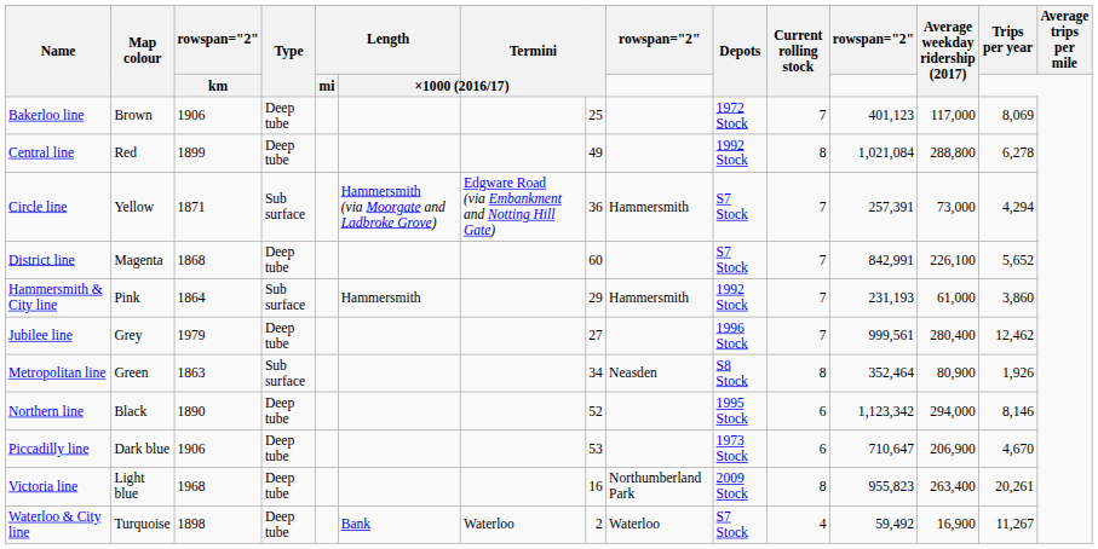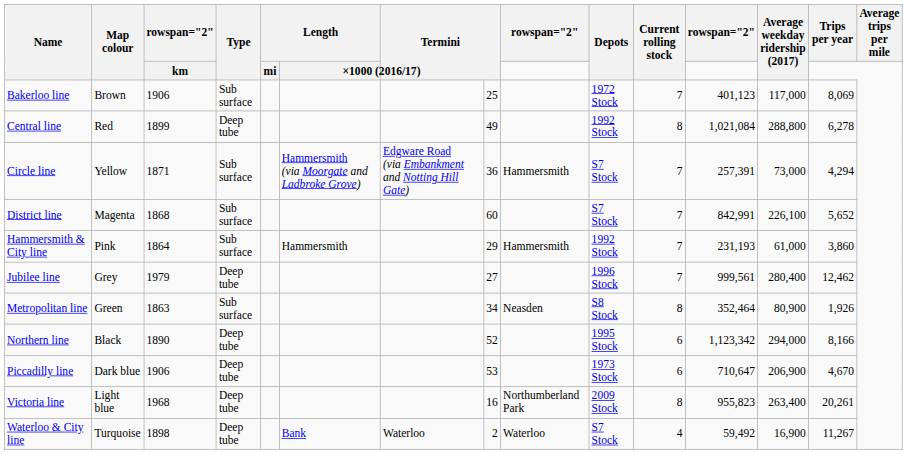Bakerloo line | Type: Deep tube -> Sub surface
District line | Type: Deep tube -> Sub surface
Northern line | Trips per year: 8,146 -> 8,166
